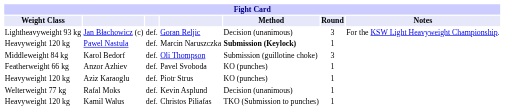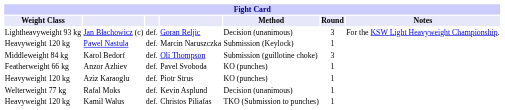Pawel Nastula | Method: bold -> normal
